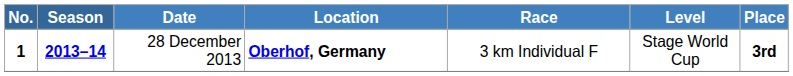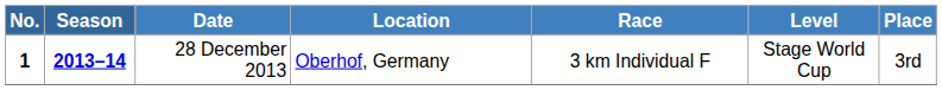28 December 2013 | Location: bold -> normal
28 December 2013 | Place: bold -> normal
